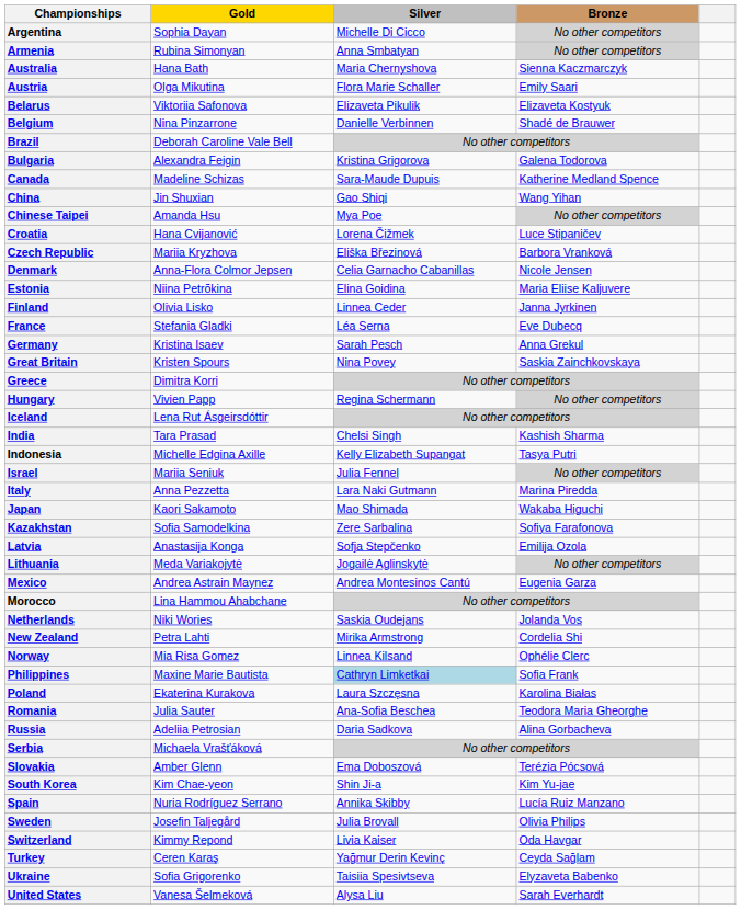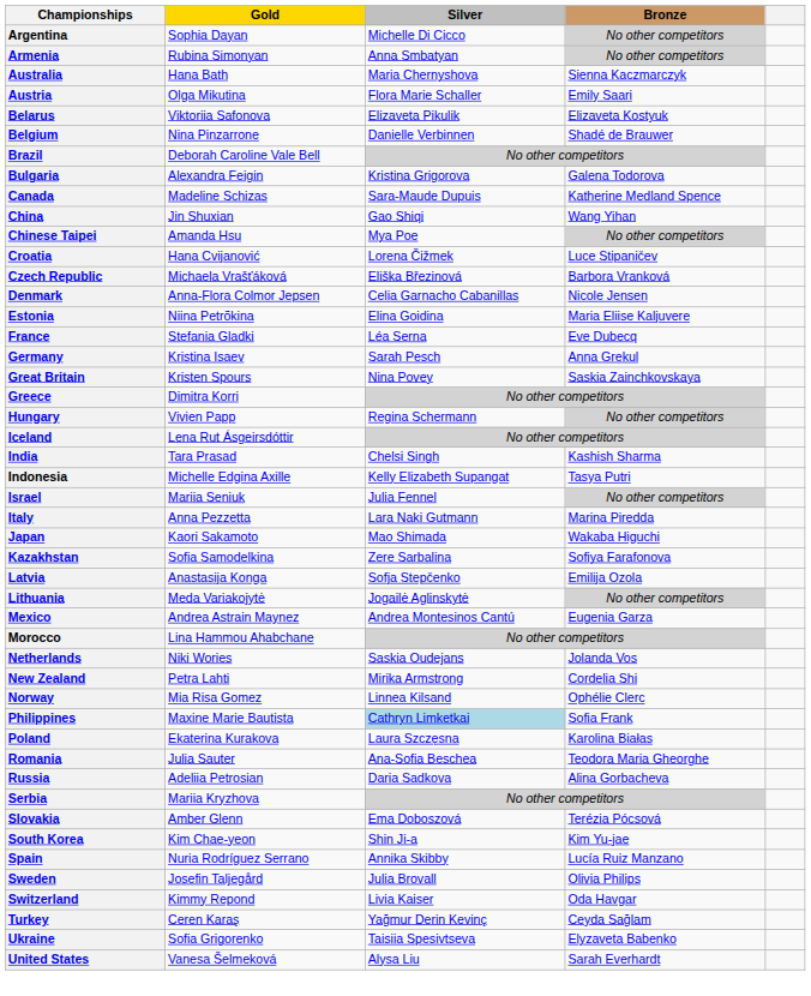Czech Republic | Gold: Mariia Kryzhova -> Michaela Vrašťáková
- row: Finland | Olivia Lisko | Linnea Ceder | Janna Jyrkinen
Serbia | Gold: Michaela Vrašťáková -> Mariia Kryzhova
